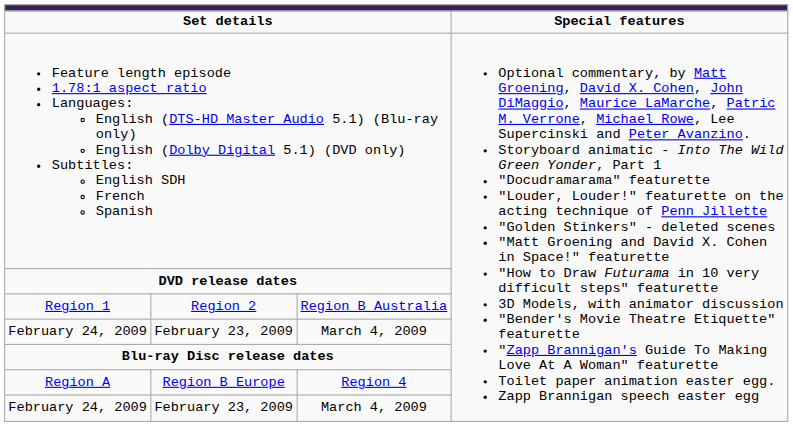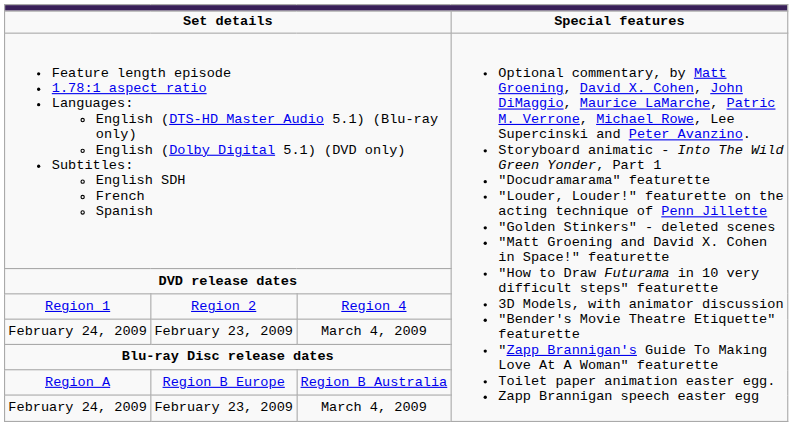Region 1 | column 3: Region B Australia -> Region 4
Region A | column 3: Region 4 -> Region B Australia
